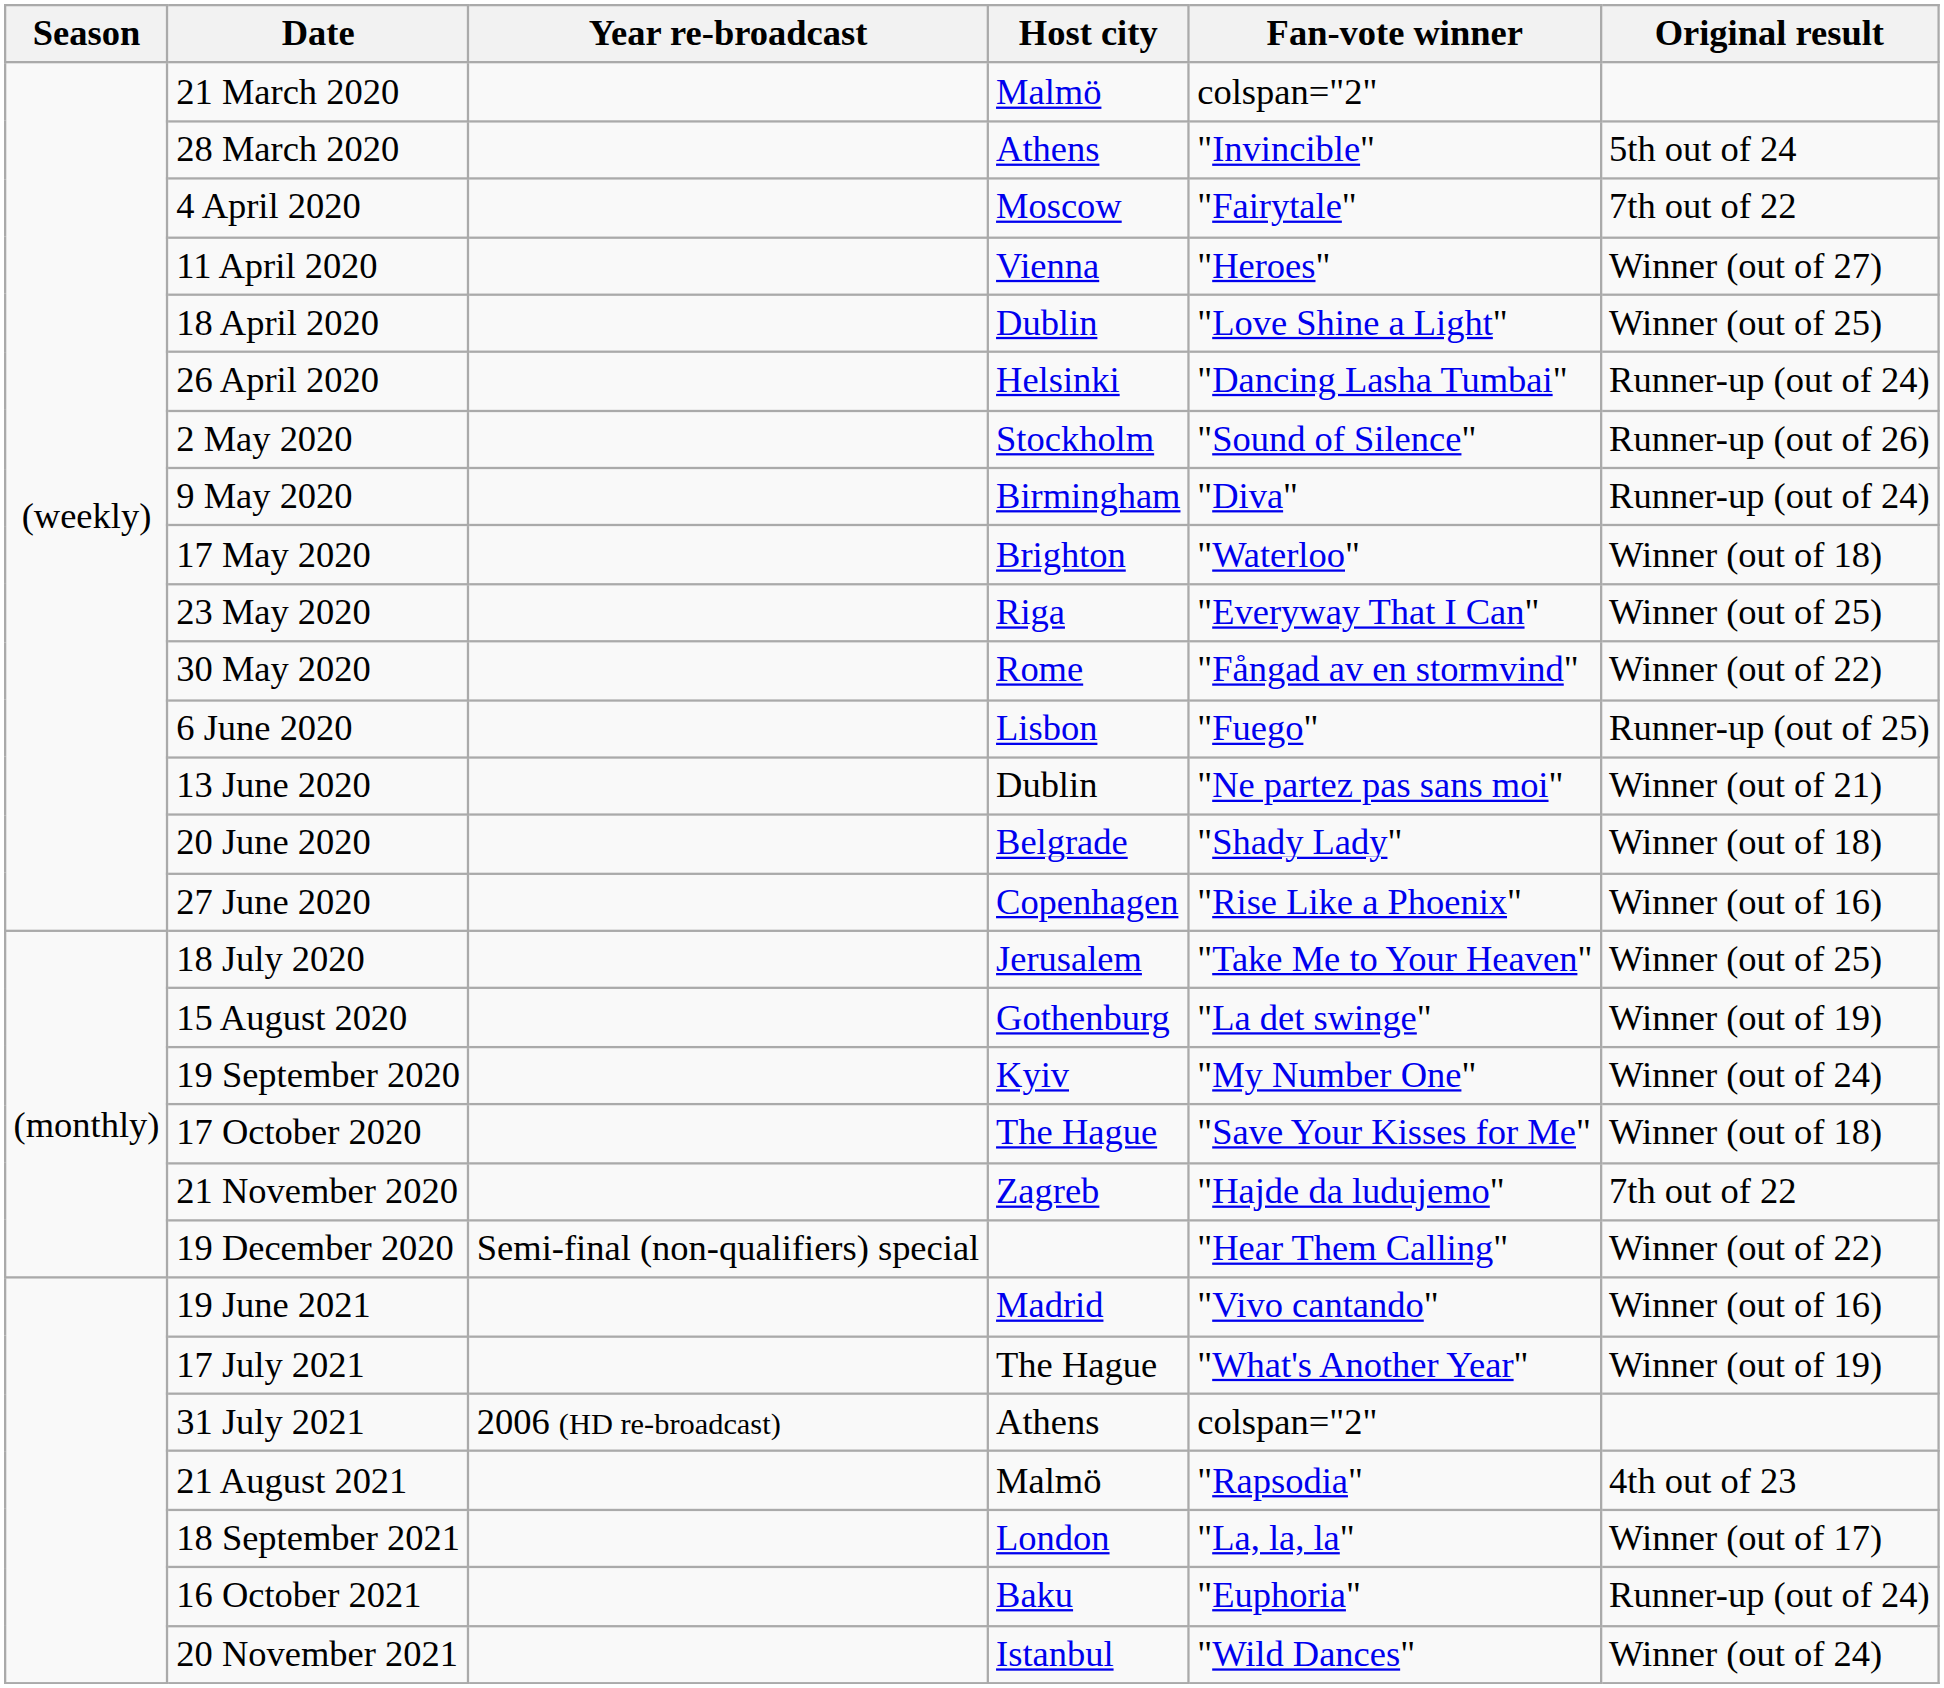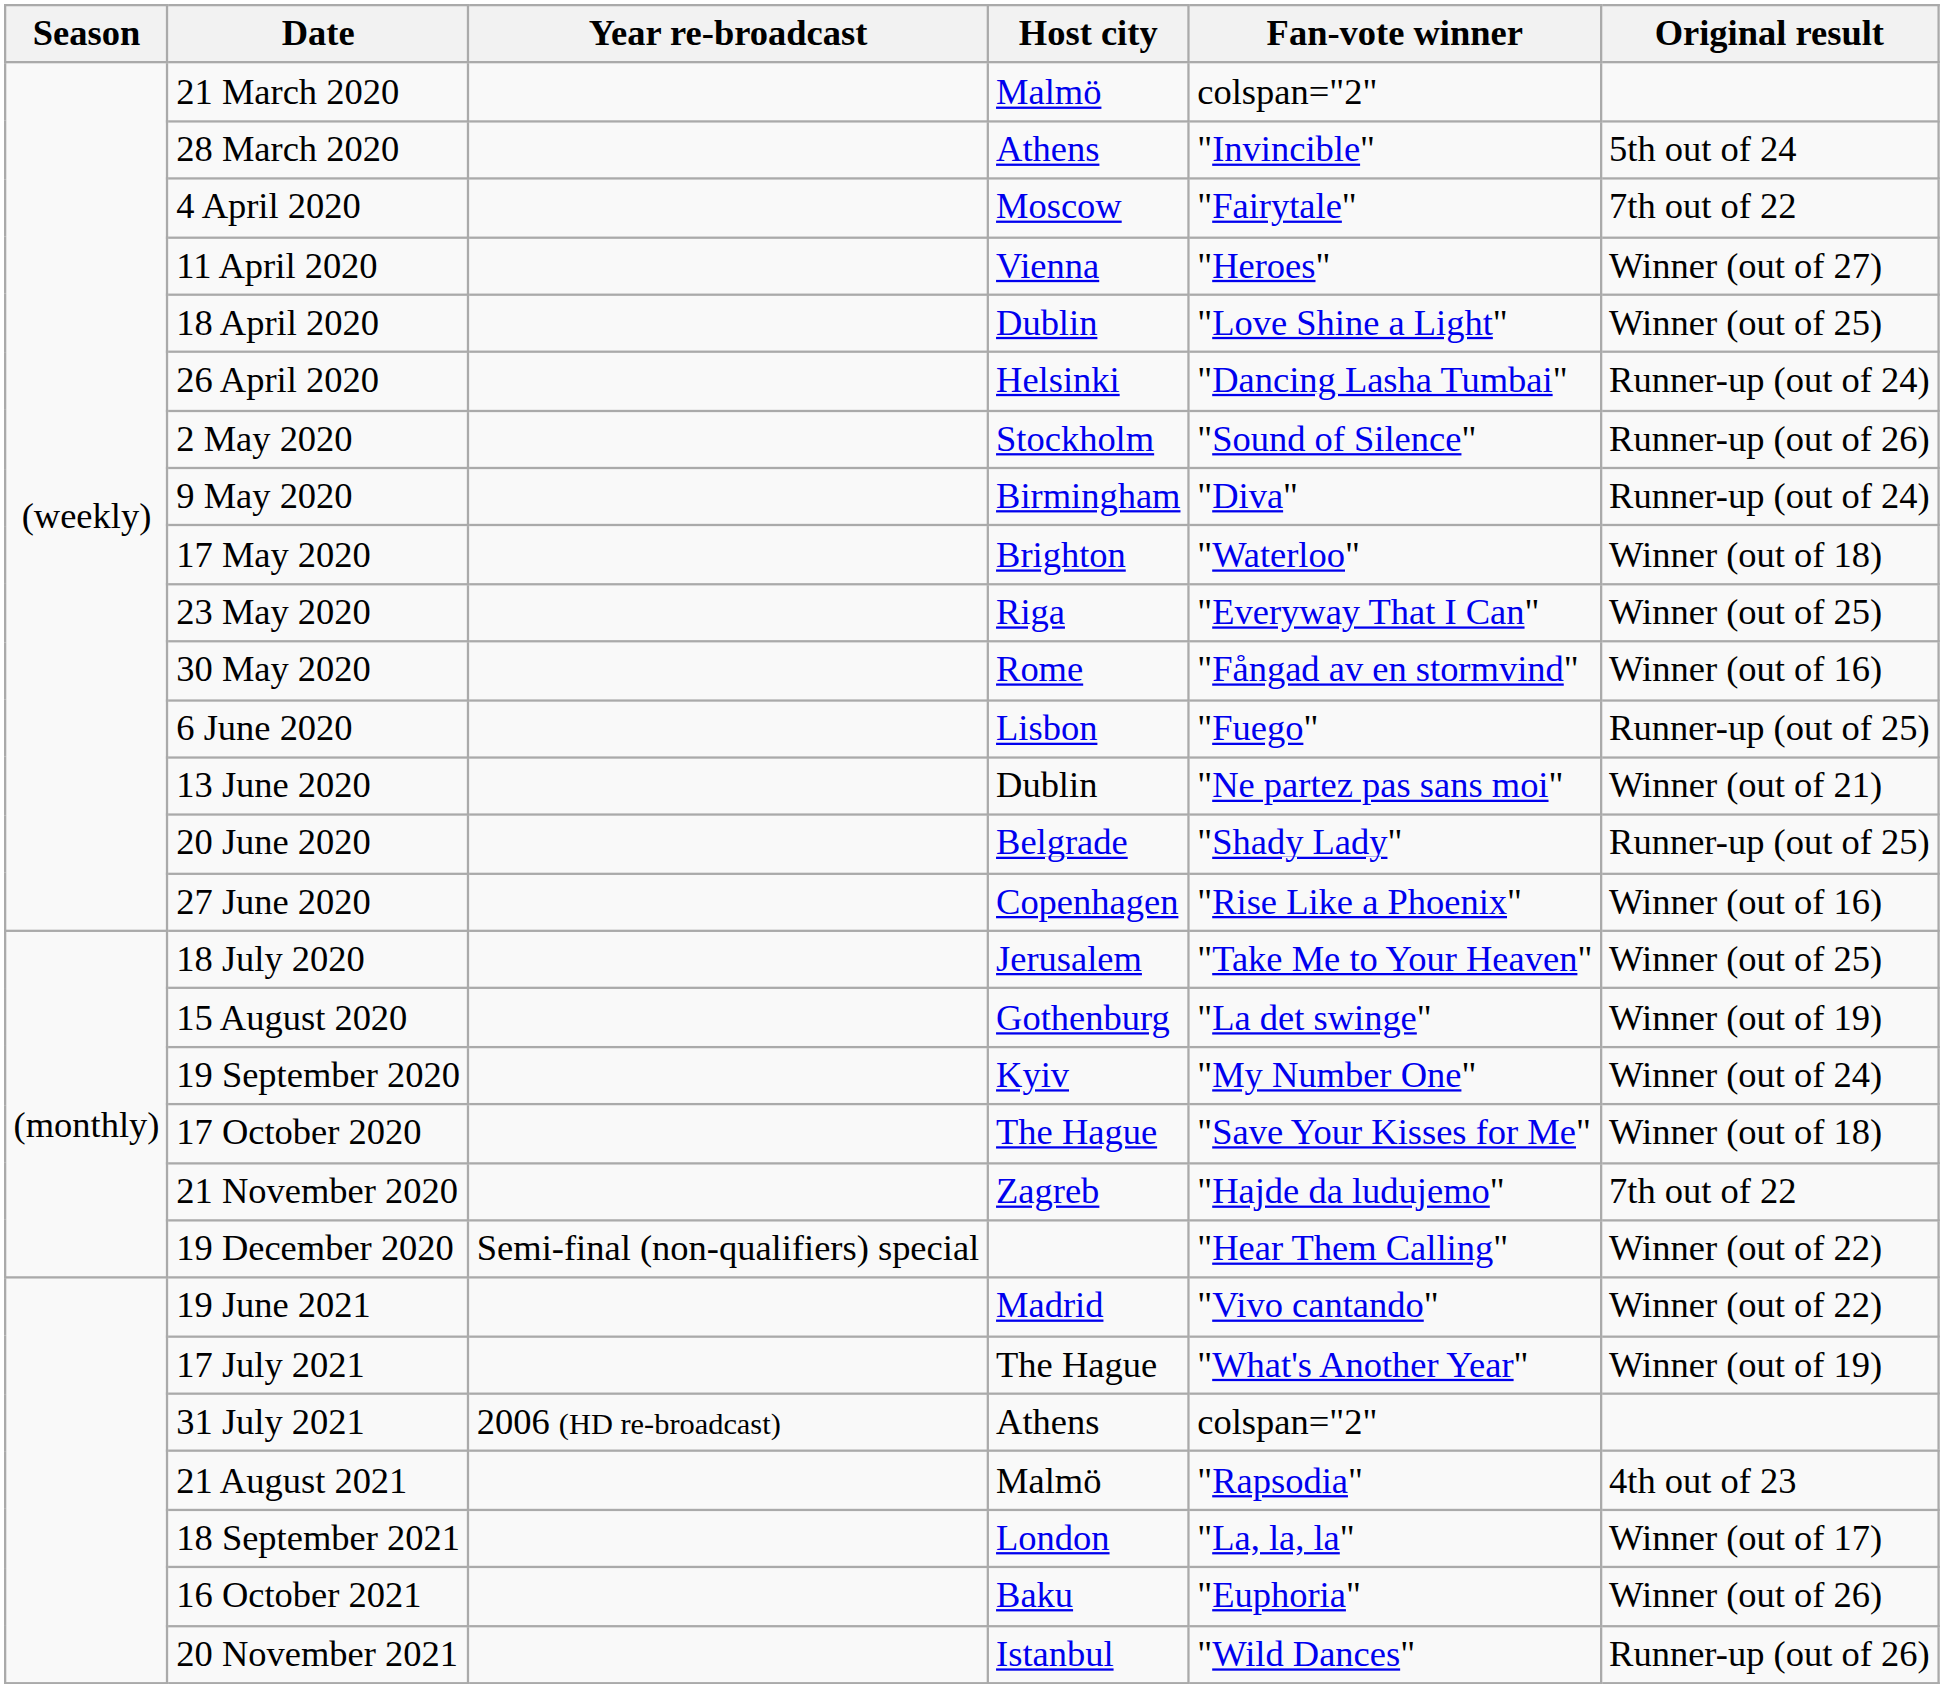30 May 2020 | Original result: Winner (out of 22) -> Winner (out of 16)
20 June 2020 | Original result: Winner (out of 18) -> Runner-up (out of 25)
19 June 2021 | Original result: Winner (out of 16) -> Winner (out of 22)
16 October 2021 | Original result: Runner-up (out of 24) -> Winner (out of 26)
20 November 2021 | Original result: Winner (out of 24) -> Runner-up (out of 26)
